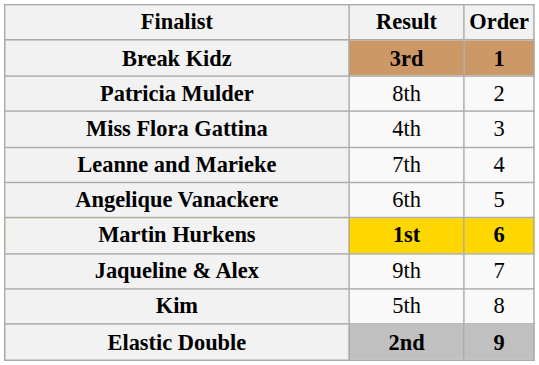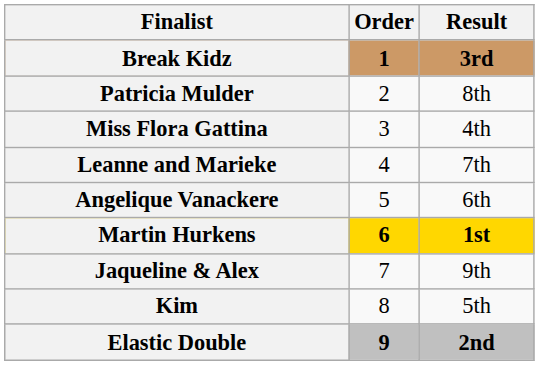columns swapped: Order <-> Result
